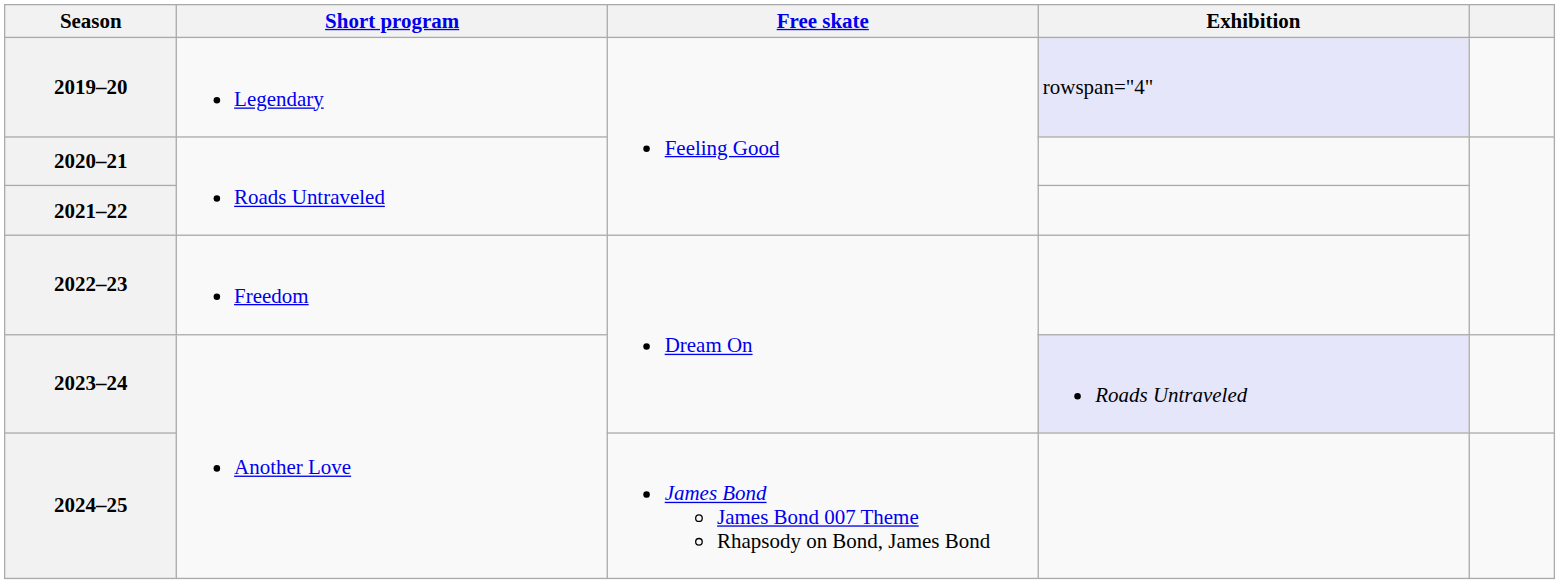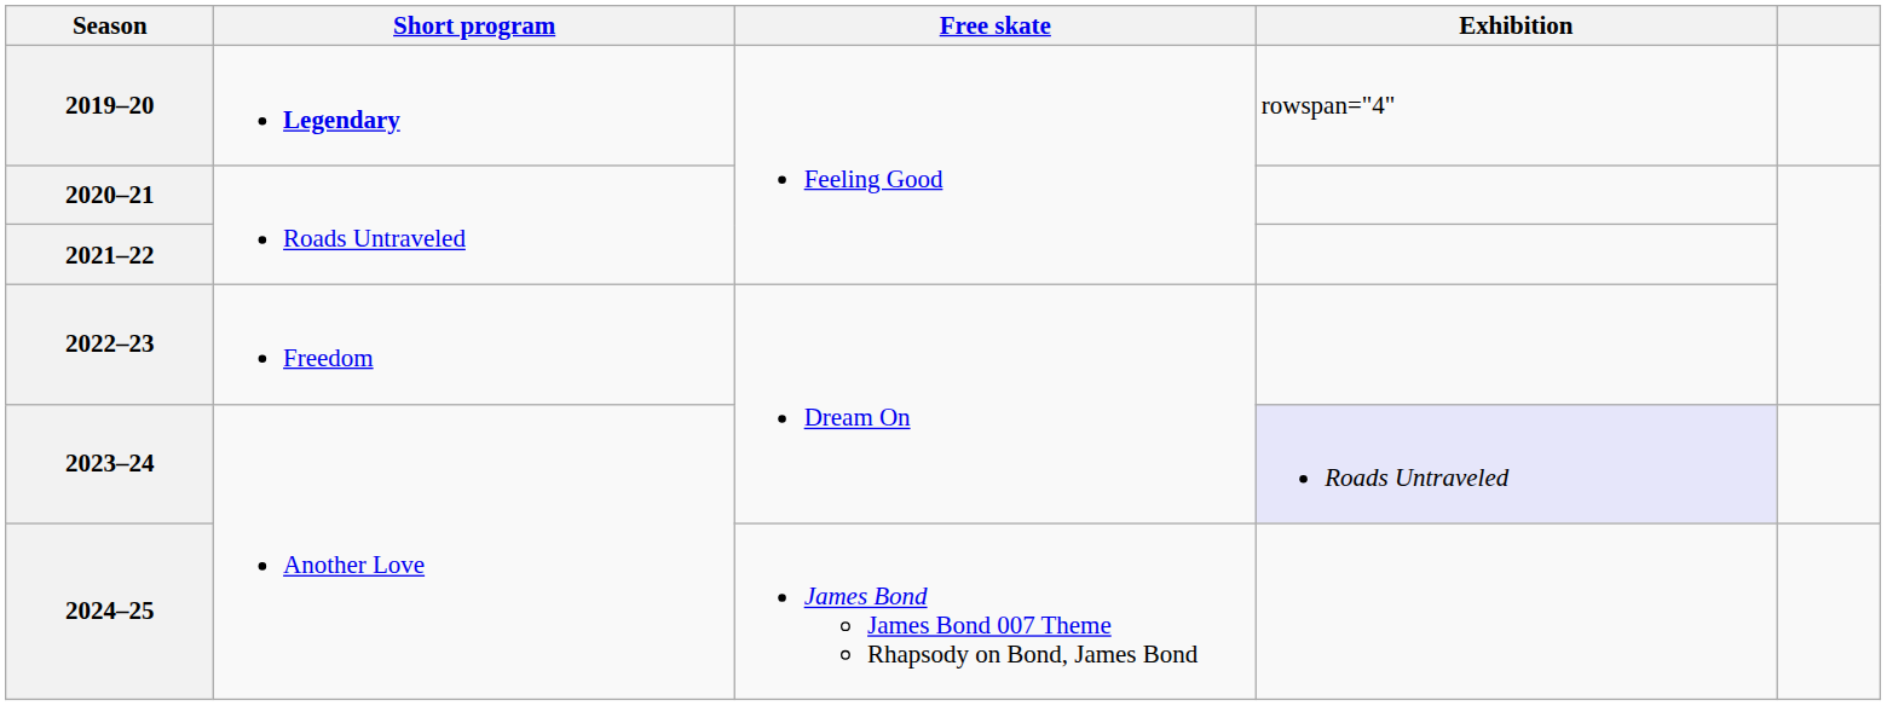2019–20 | Short program: normal -> bold
2019–20 | Exhibition: lavender background -> no background
